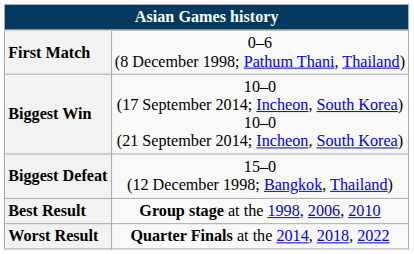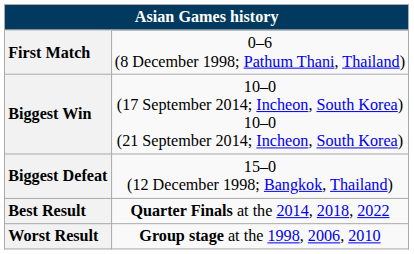Best Result | column 2: Group stage at the 1998, 2006, 2010 -> Quarter Finals at the 2014, 2018, 2022
Worst Result | column 2: Quarter Finals at the 2014, 2018, 2022 -> Group stage at the 1998, 2006, 2010
